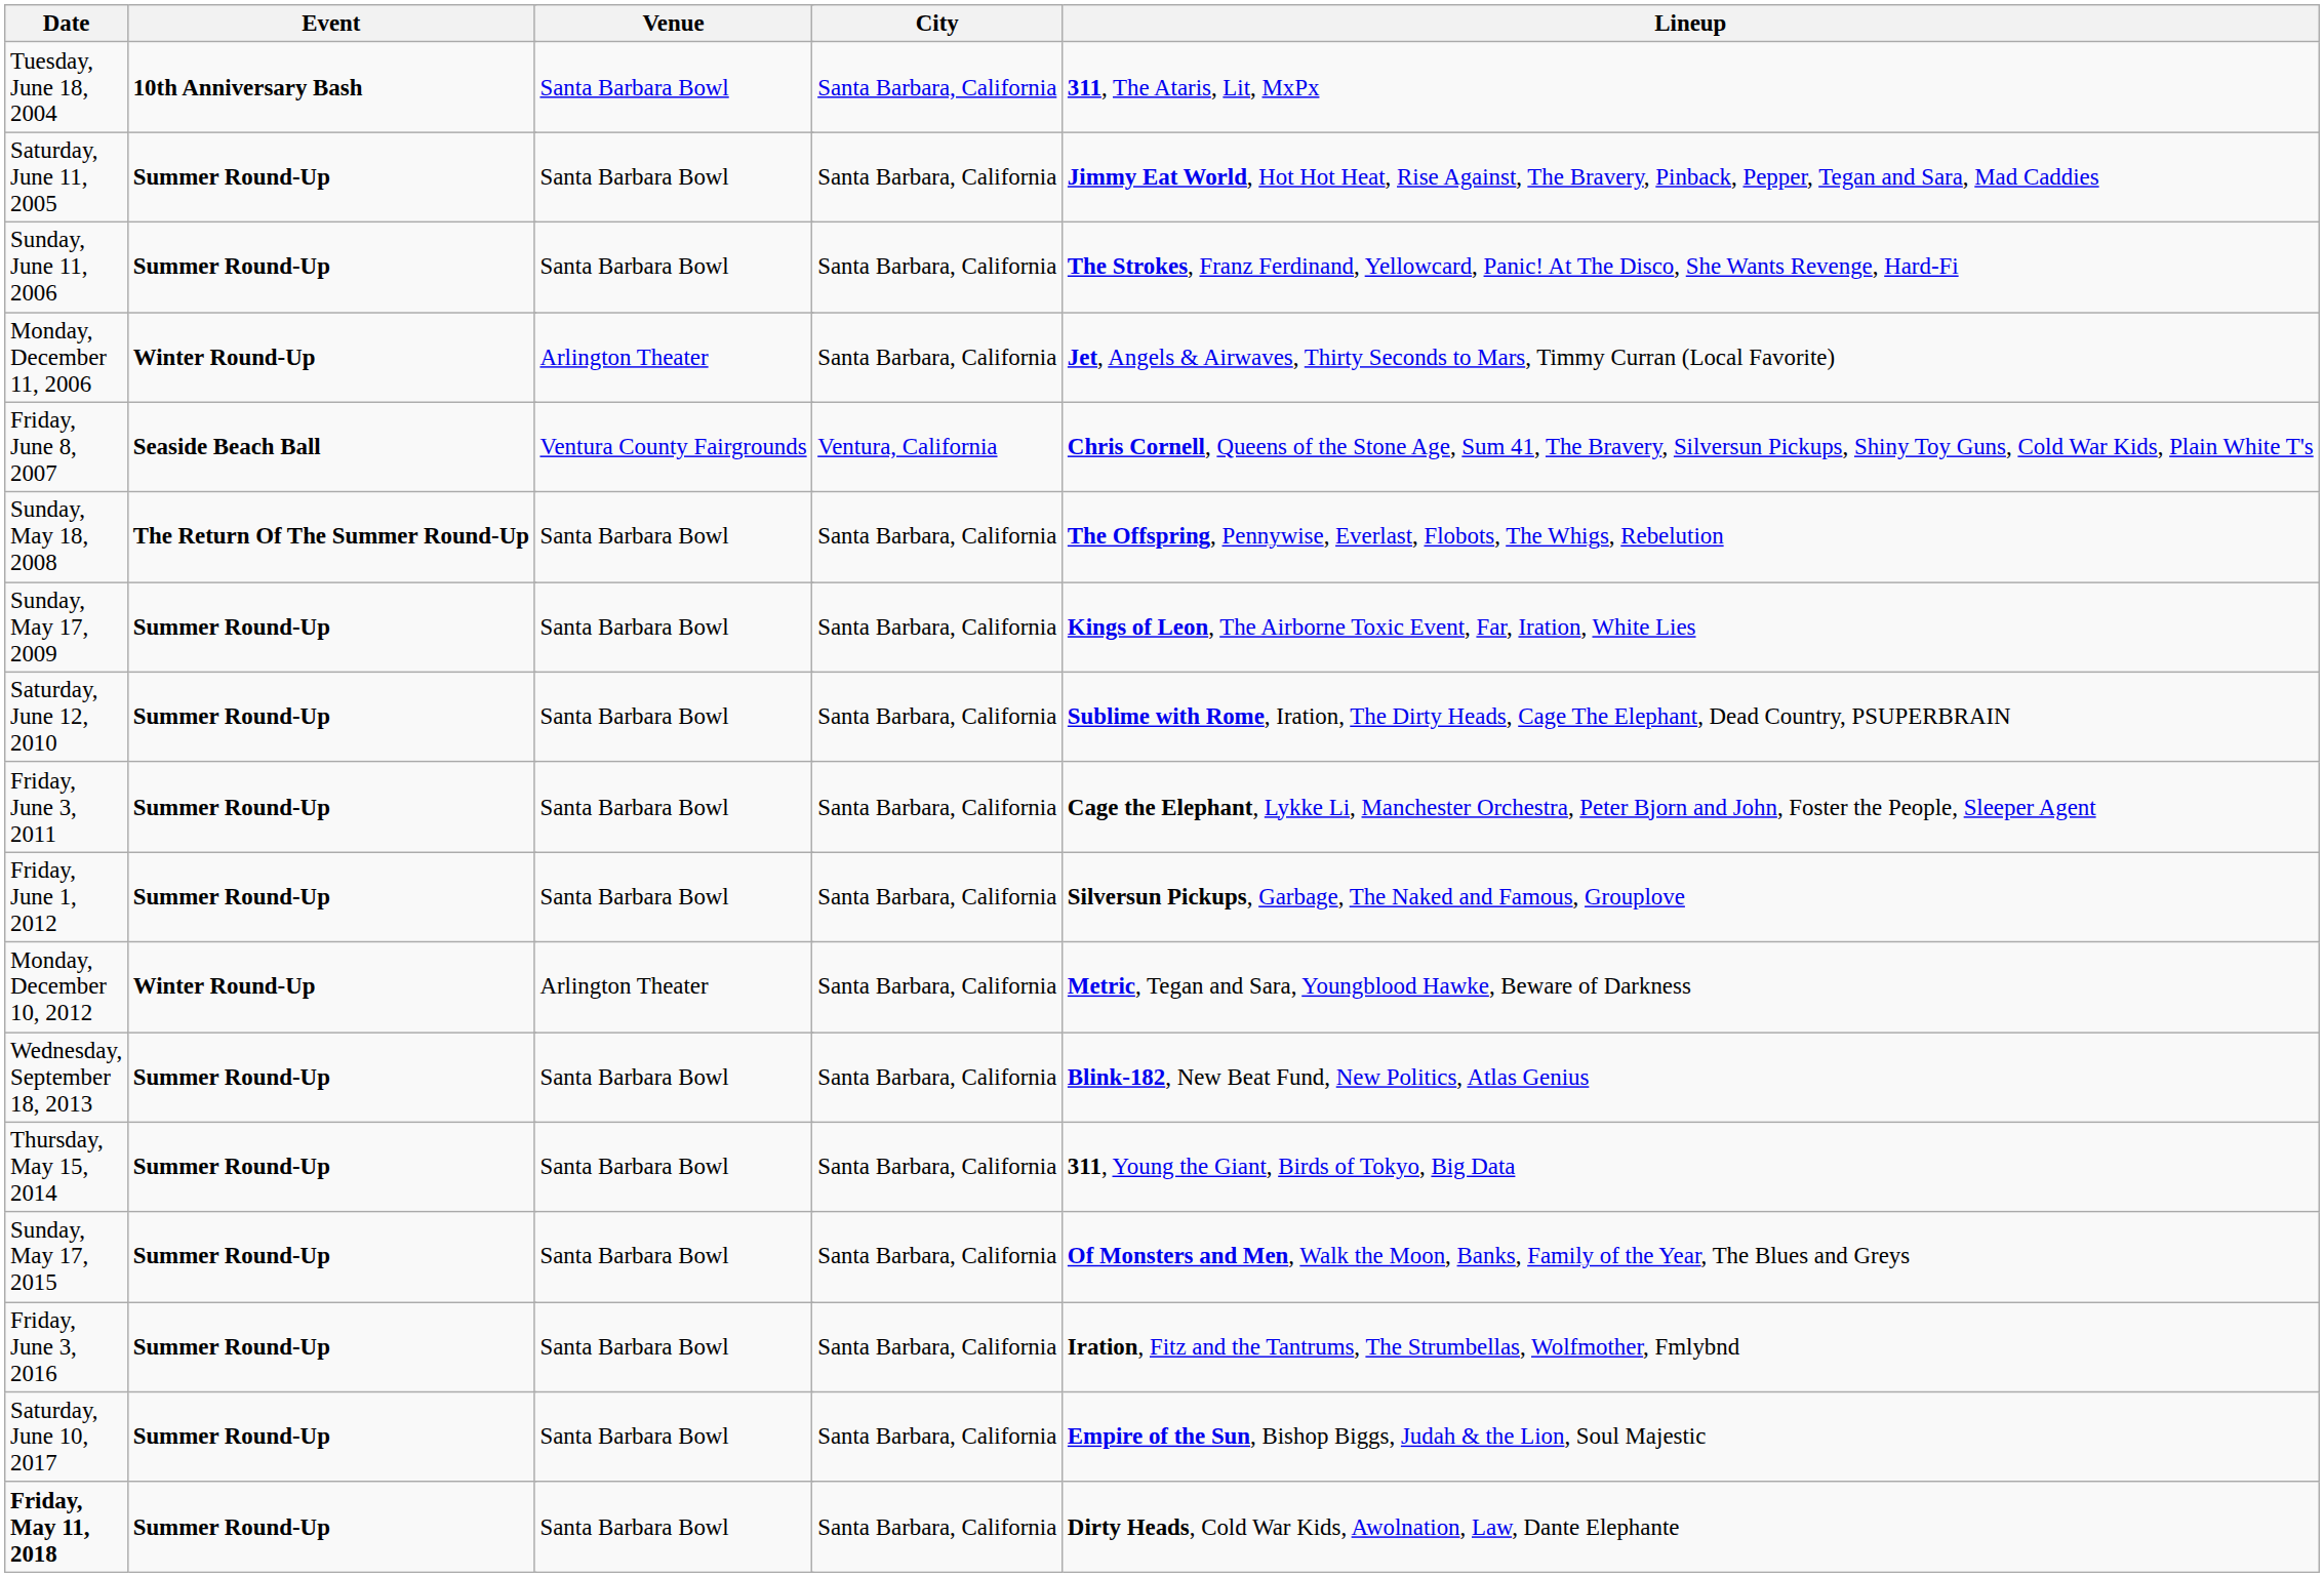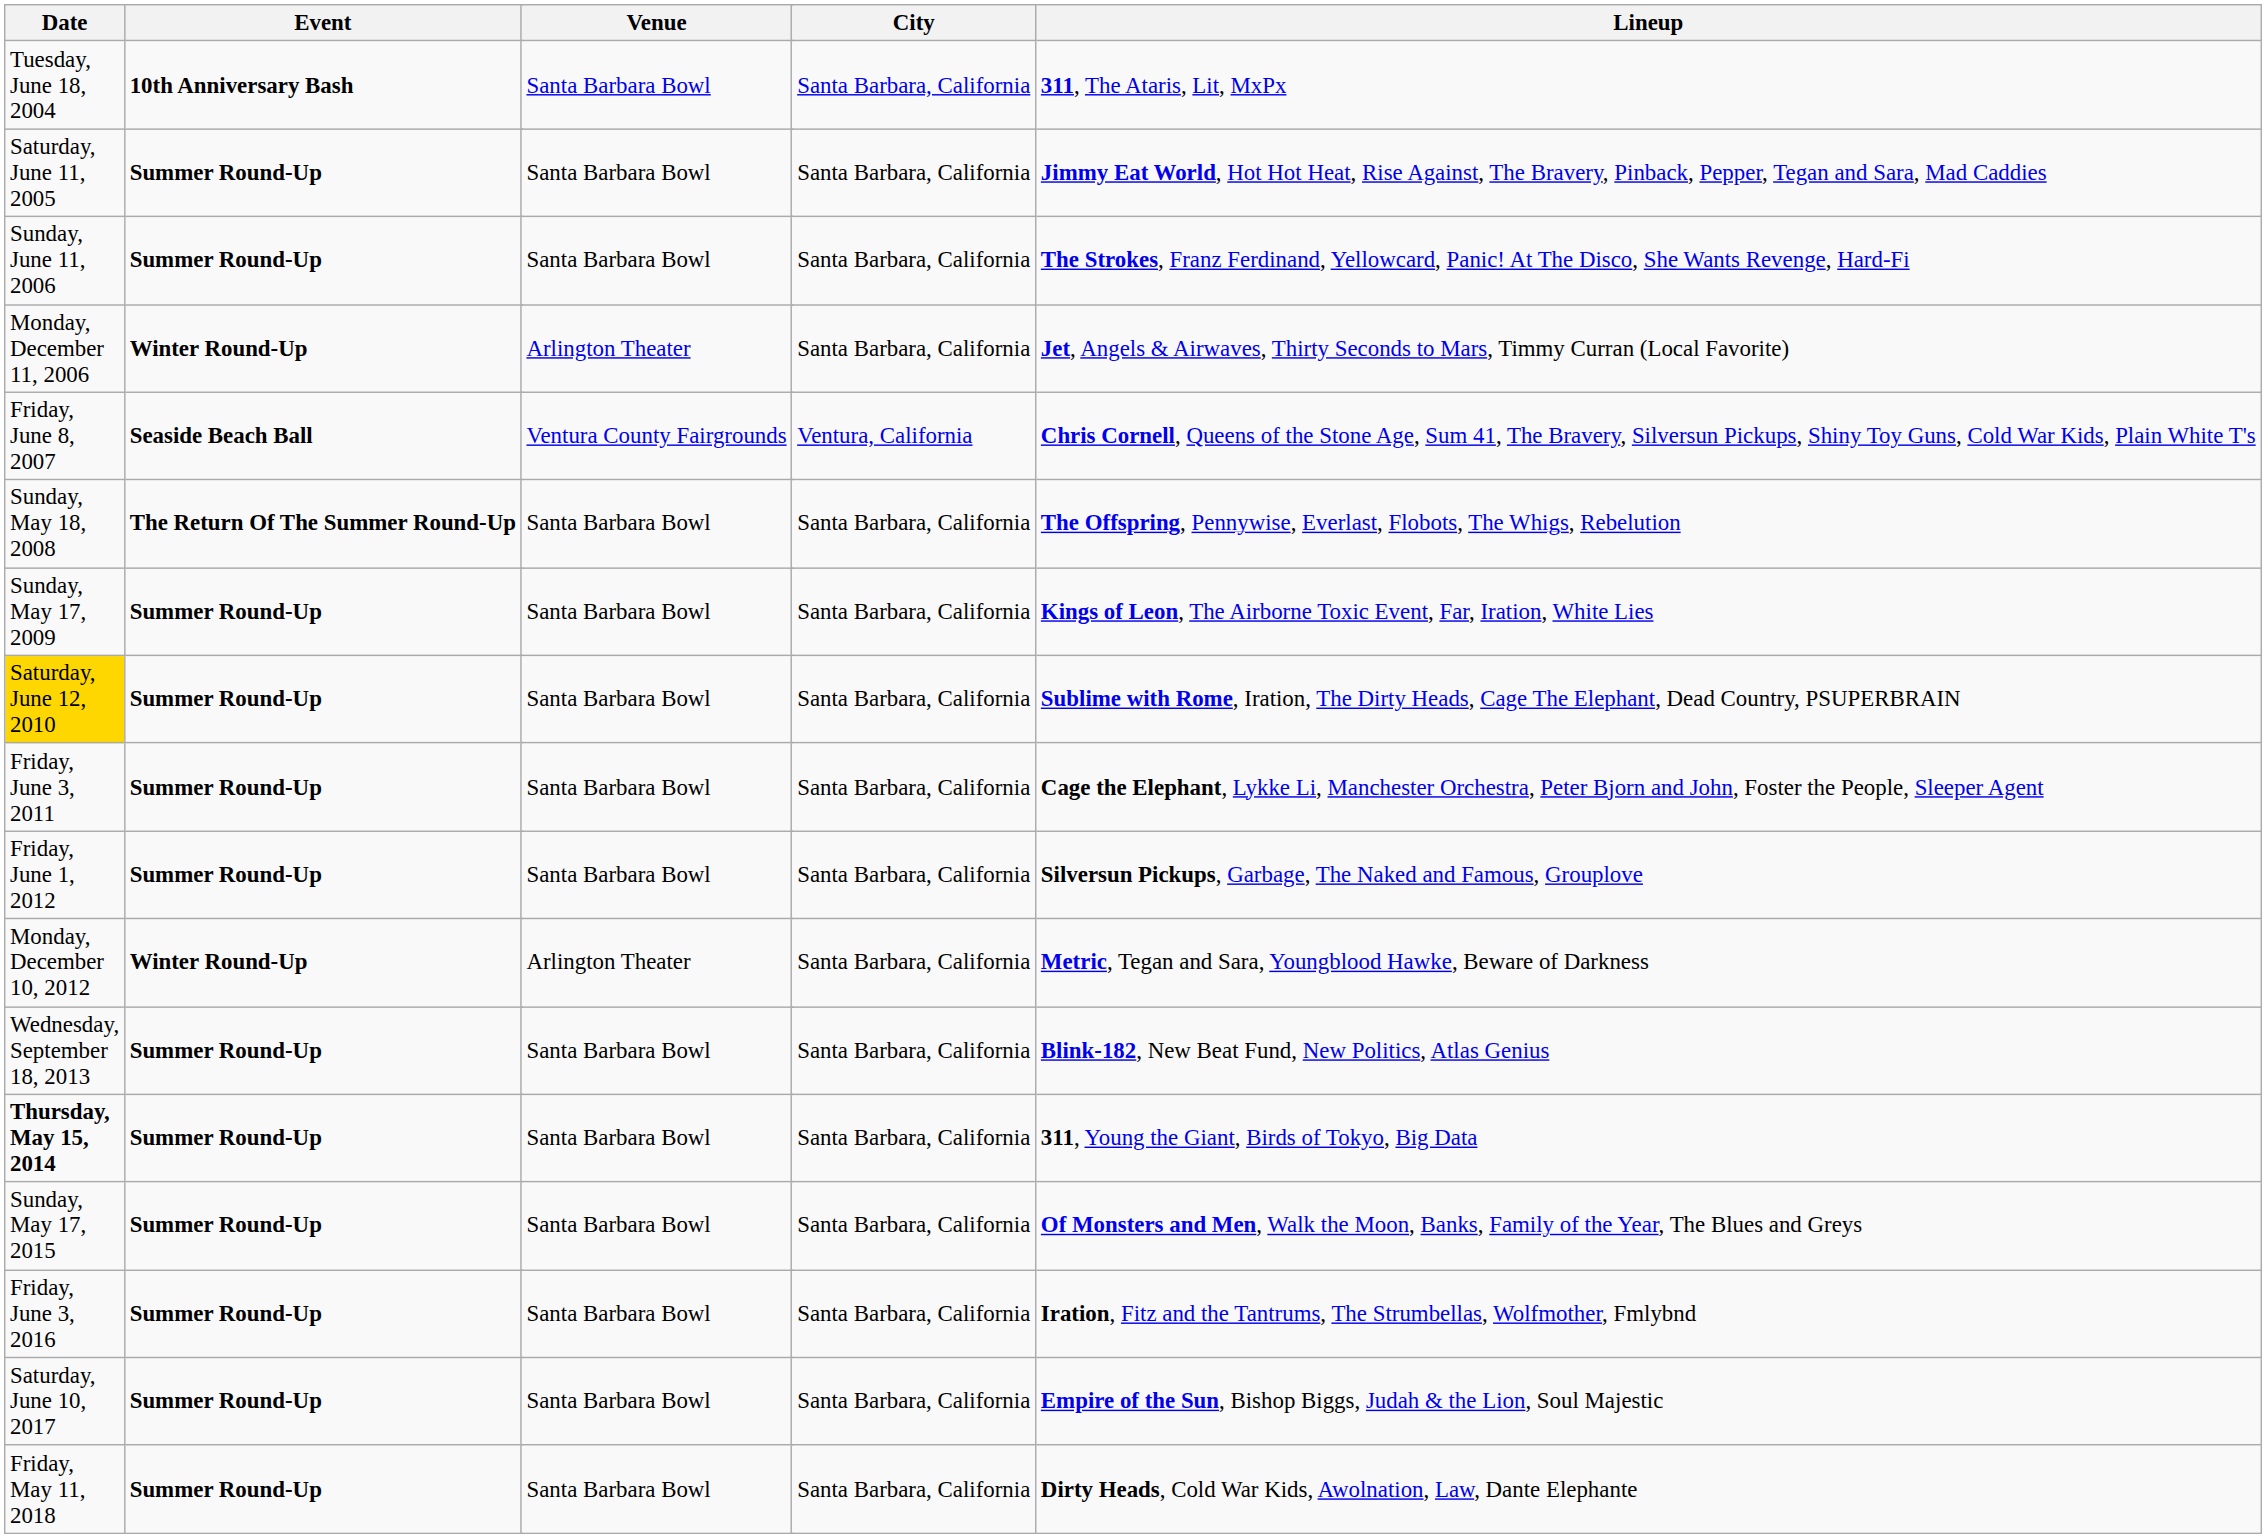Saturday, June 12, 2010 | Date: no background -> gold background
Thursday, May 15, 2014 | Date: normal -> bold
Friday, May 11, 2018 | Date: bold -> normal
